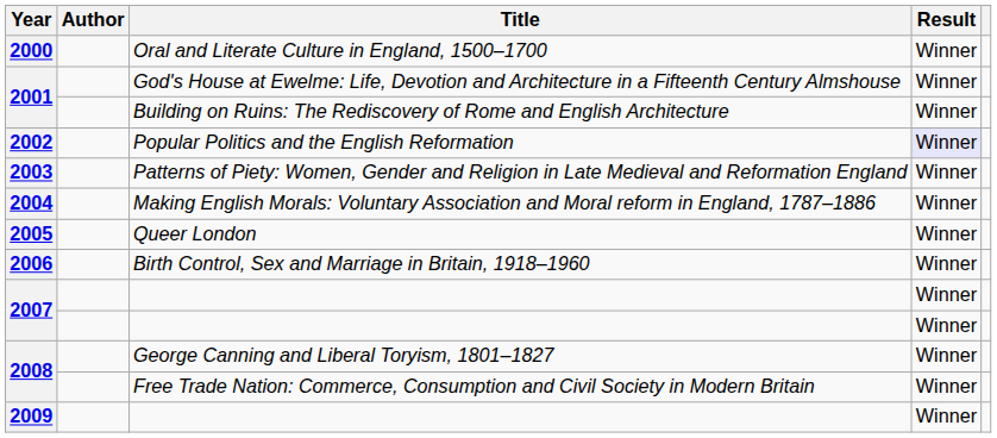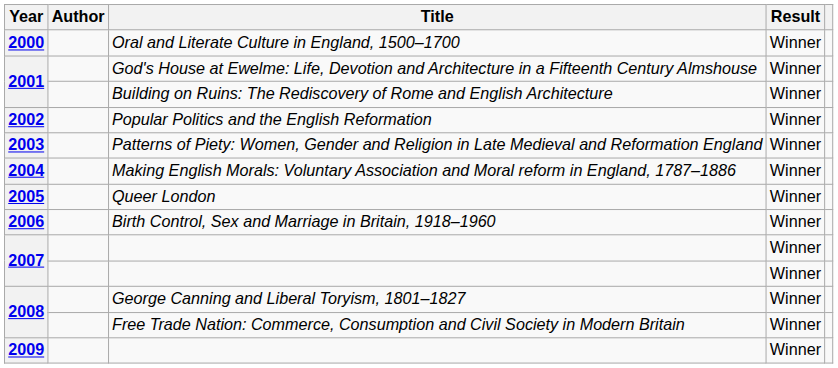Popular Politics and the English Reformation | Result: lavender background -> no background
